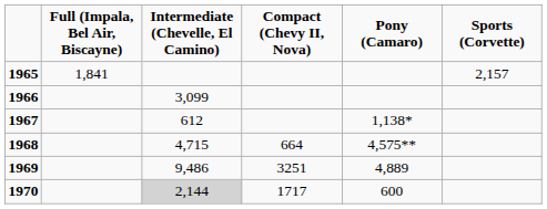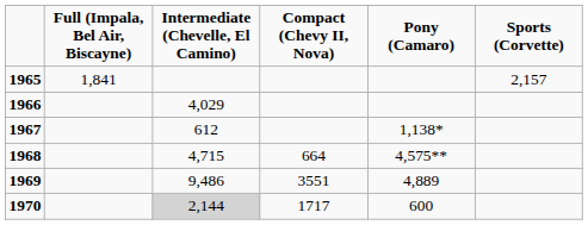1966 | Intermediate (Chevelle, El Camino): 3,099 -> 4,029
1969 | Compact (Chevy II, Nova): 3251 -> 3551
